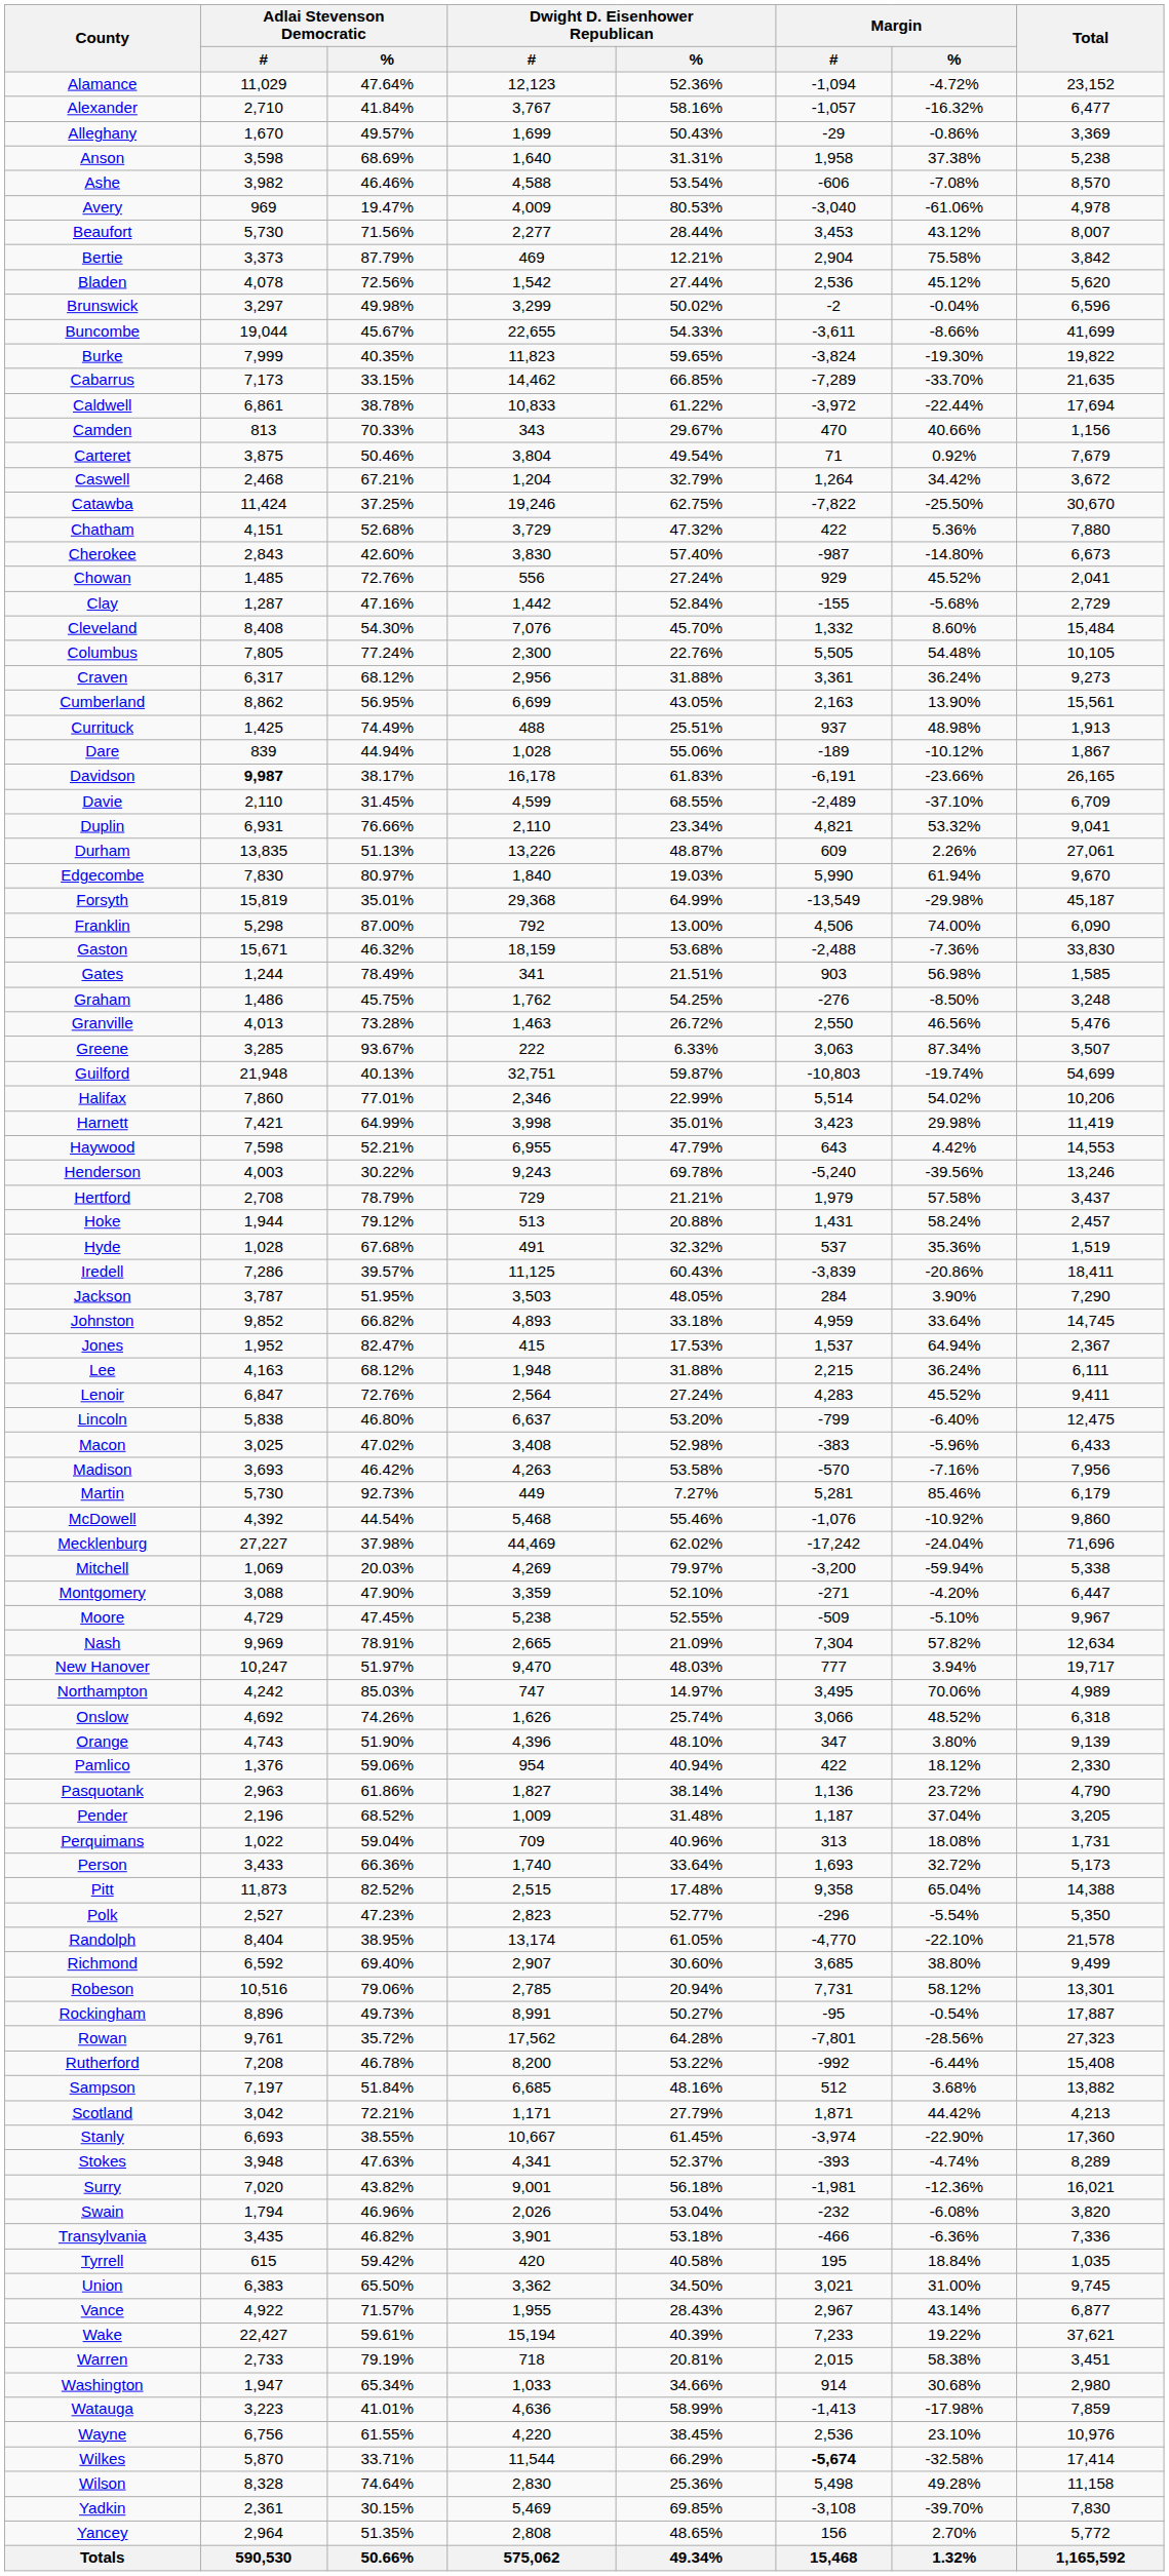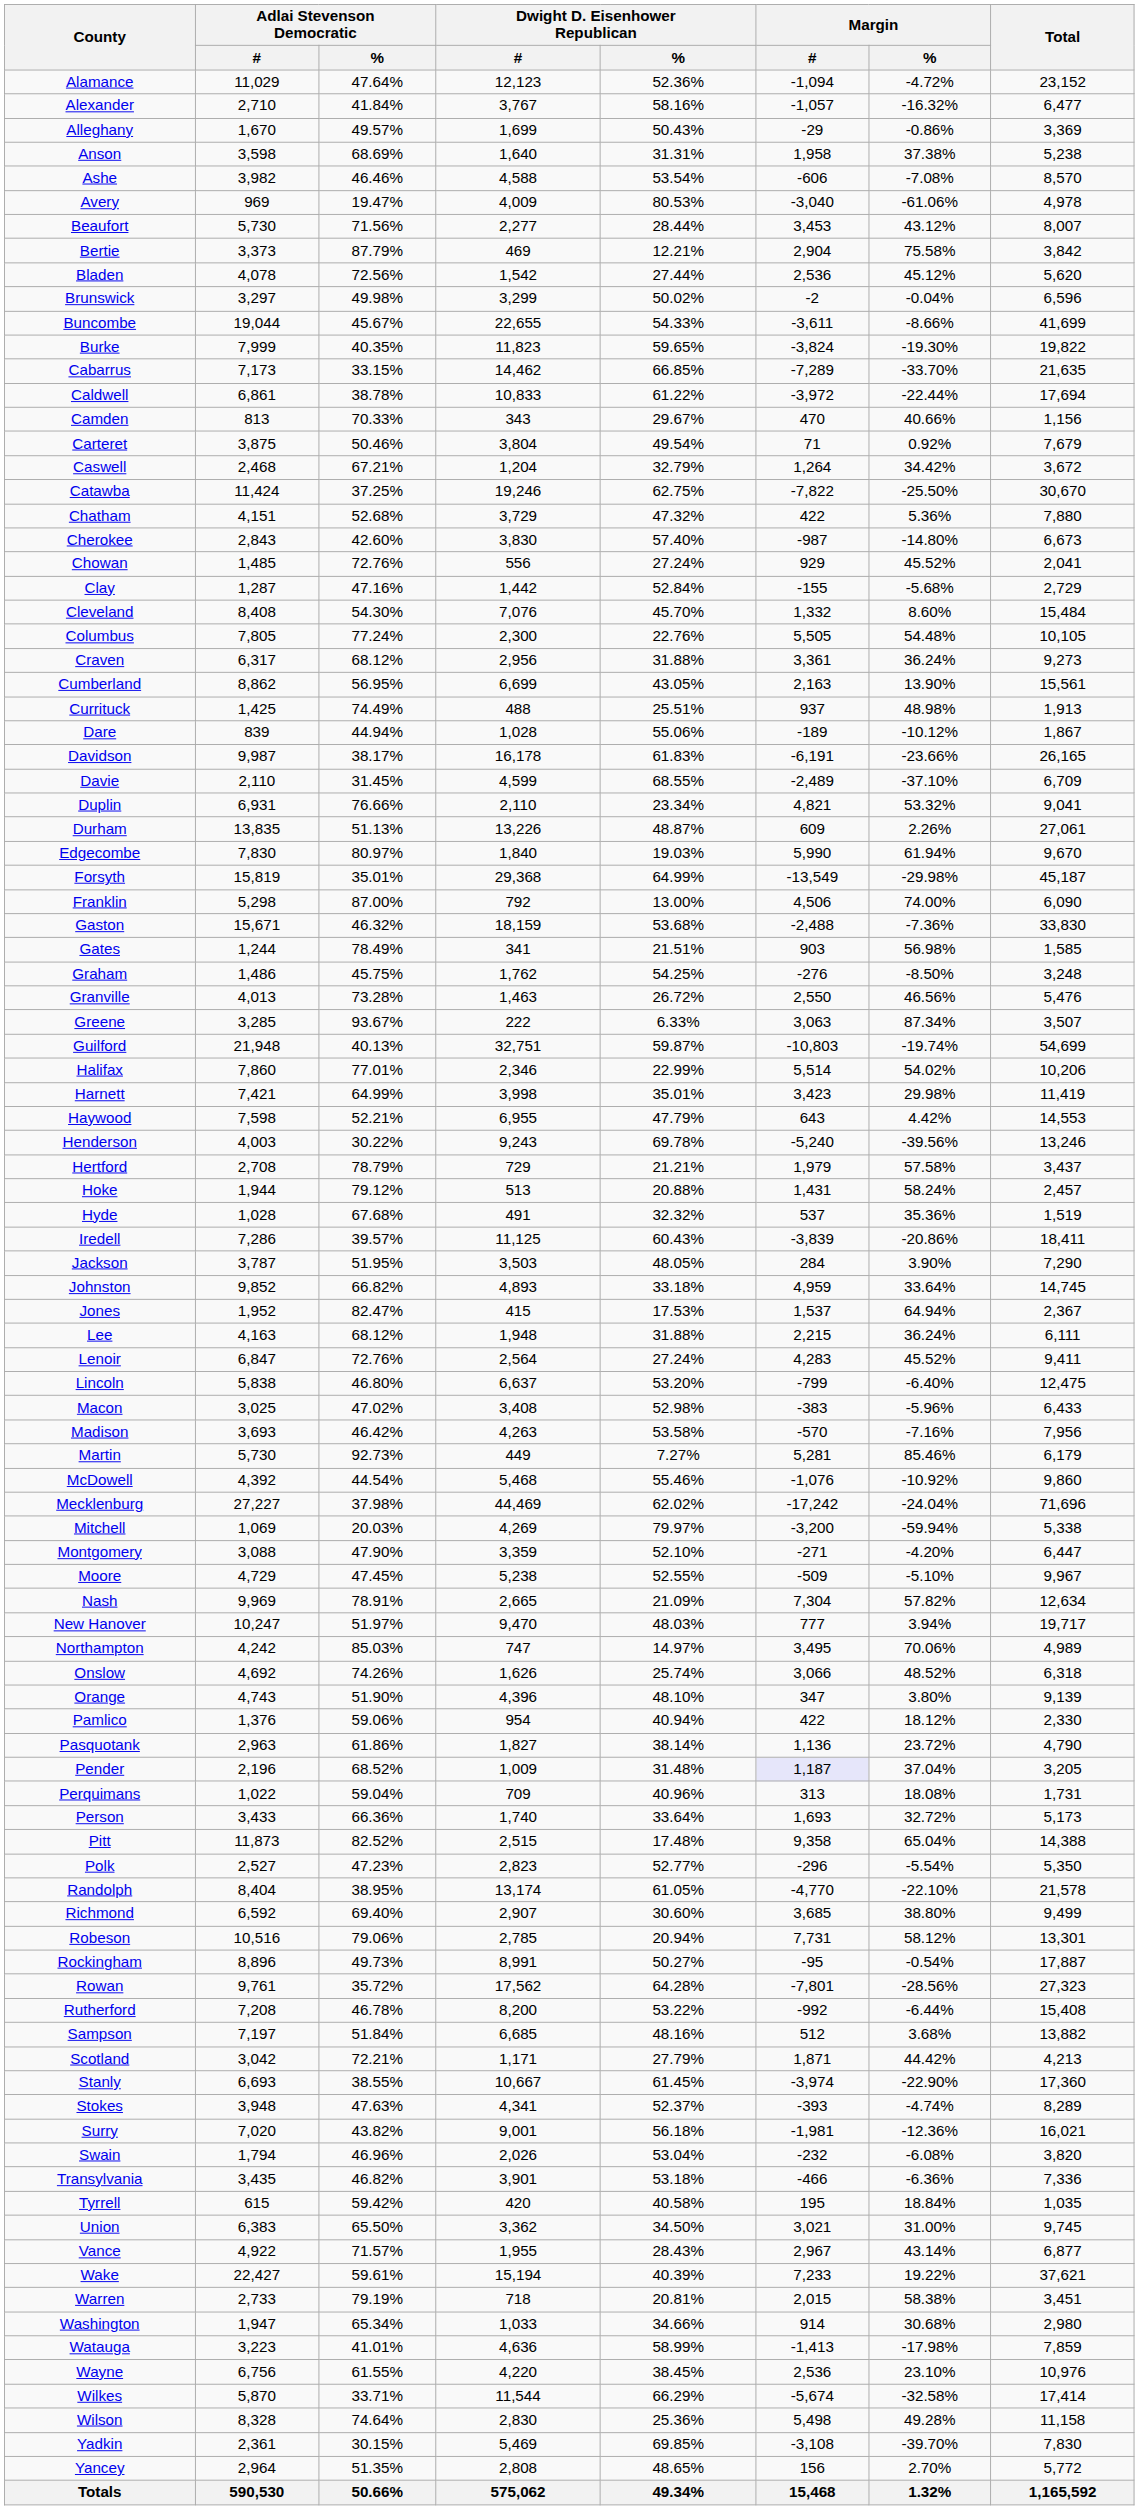Davidson | Adlai Stevenson Democratic / #: bold -> normal
Pender | Margin / #: no background -> lavender background
Wilkes | Margin / #: bold -> normal
